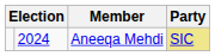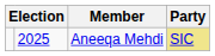Aneeqa Mehdi | column 2: 2024 -> 2025
